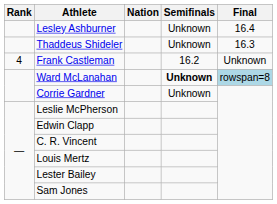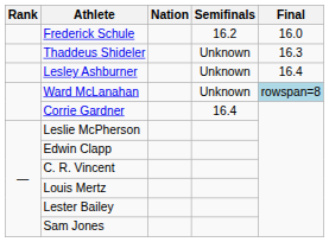+ row: Frederick Schule | 16.2 | 16.0
rows swapped: Thaddeus Shideler <-> Lesley Ashburner
- row: 4 | Frank Castleman | 16.2 | Unknown
Ward McLanahan | Semifinals: bold -> normal
Corrie Gardner | Semifinals: Unknown -> 16.4
